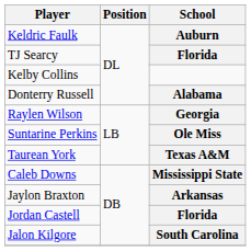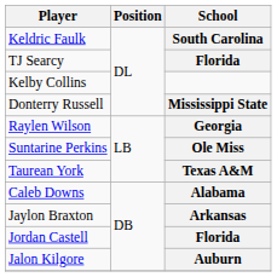Keldric Faulk | School: Auburn -> South Carolina
Donterry Russell | School: Alabama -> Mississippi State
Caleb Downs | School: Mississippi State -> Alabama
Jalon Kilgore | School: South Carolina -> Auburn
